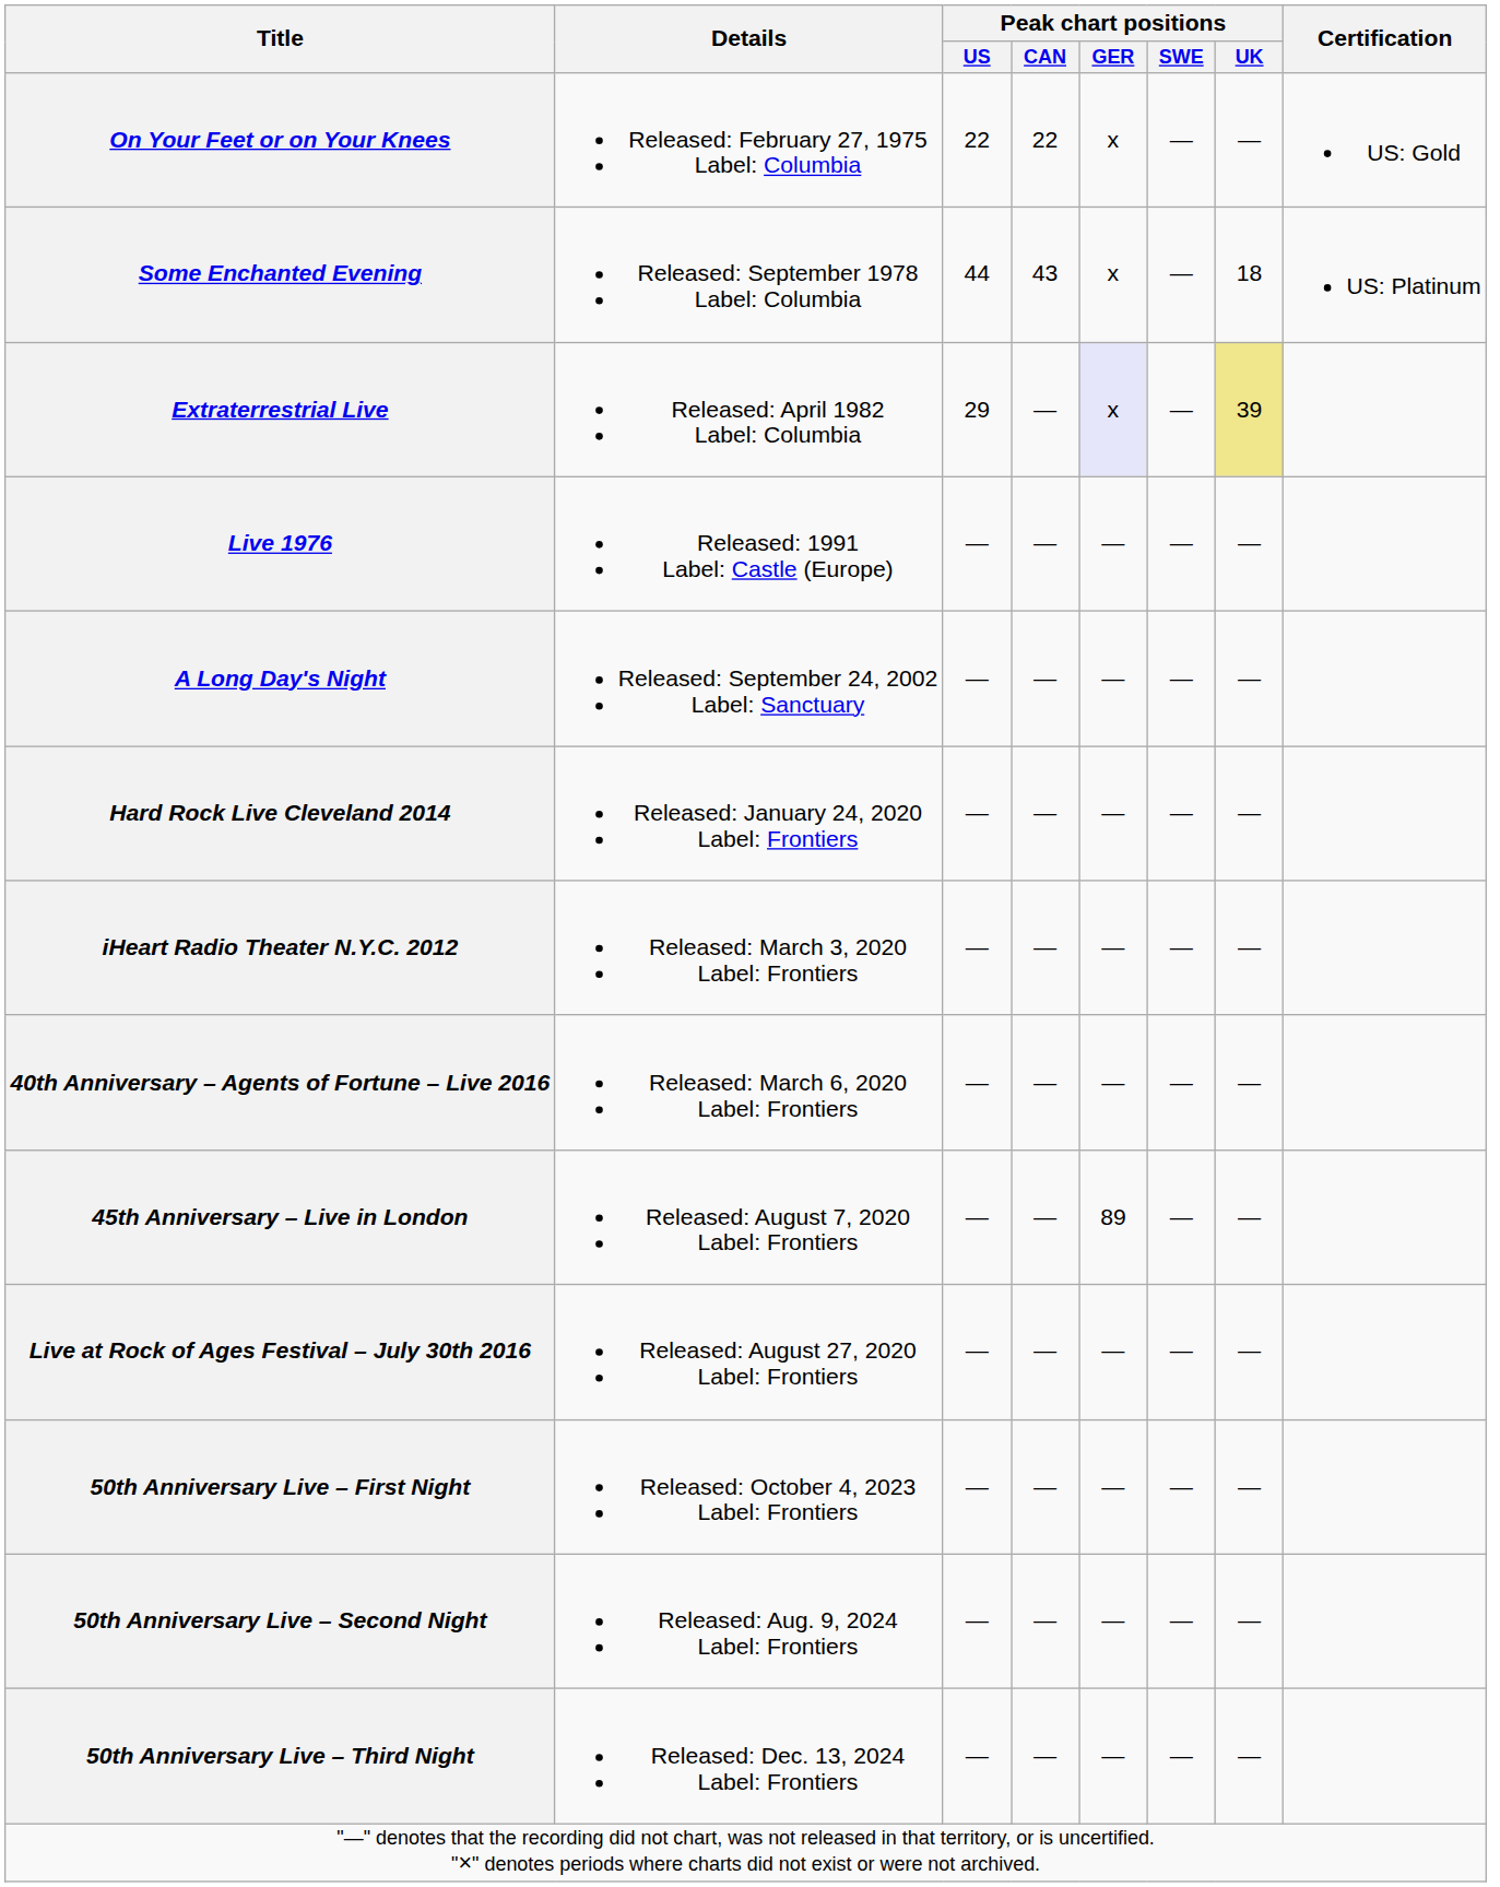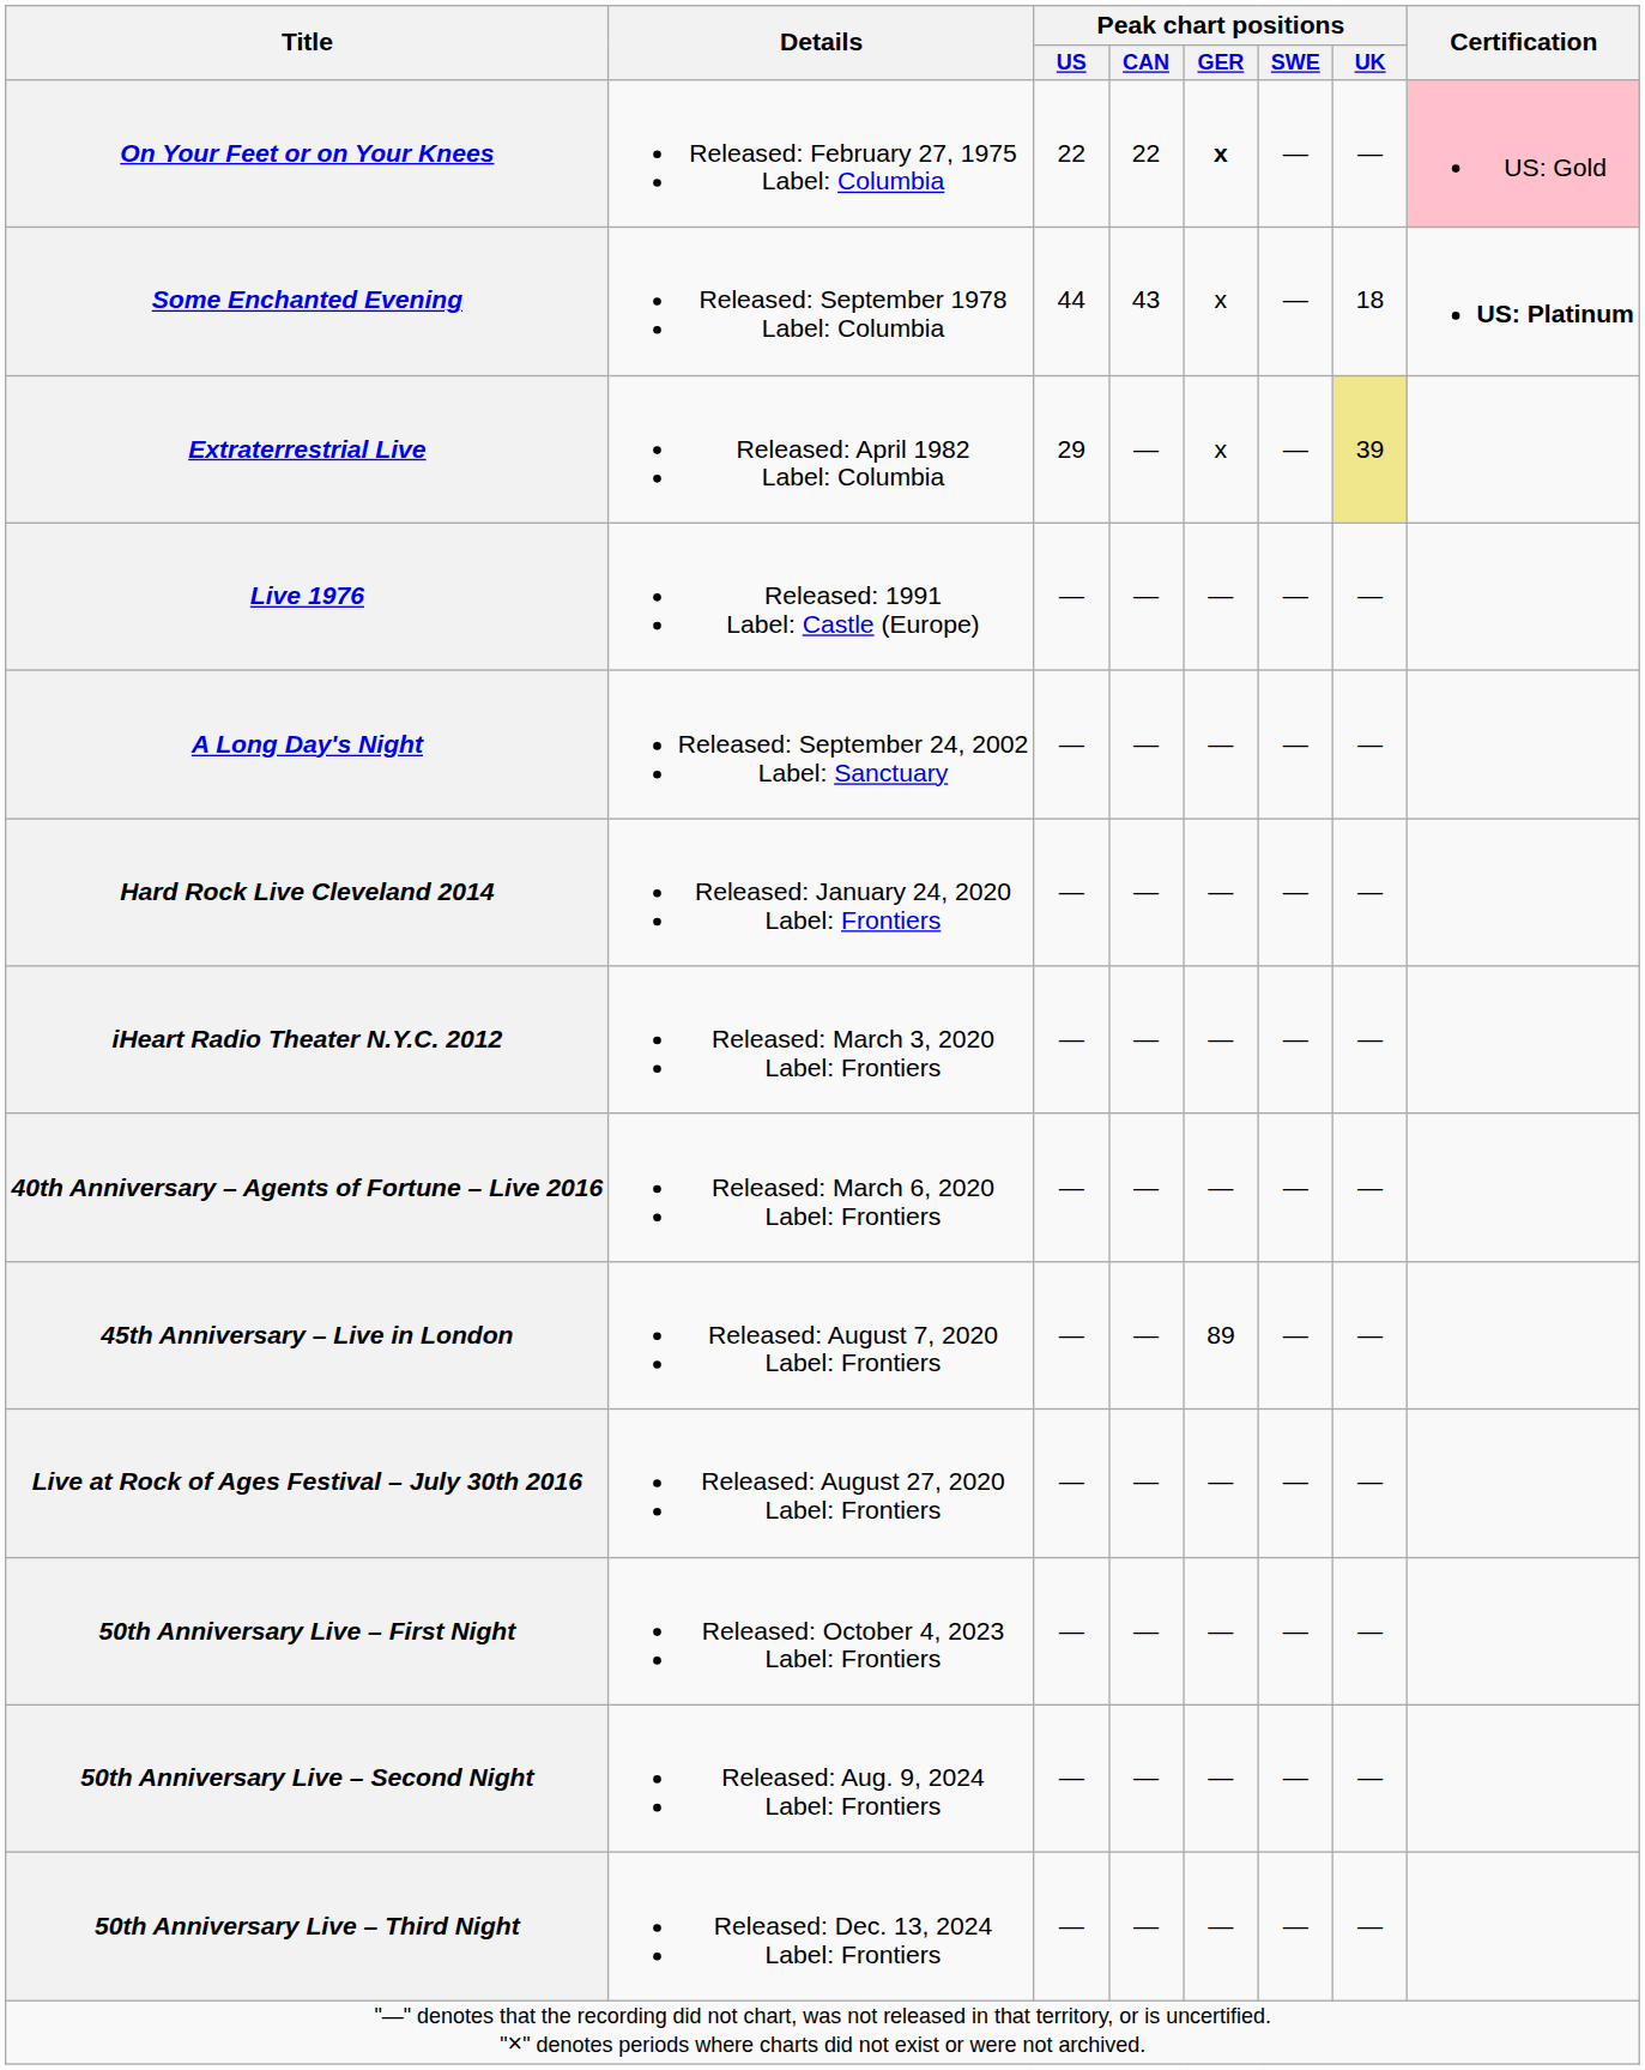On Your Feet or on Your Knees | Peak chart positions / GER: normal -> bold
On Your Feet or on Your Knees | Certification: no background -> pink background
Some Enchanted Evening | Certification: normal -> bold
Extraterrestrial Live | Peak chart positions / GER: lavender background -> no background
